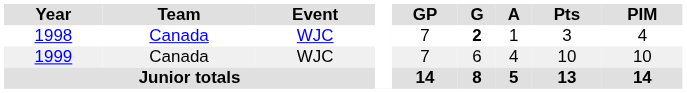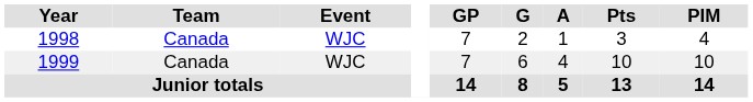1998 | G: bold -> normal
